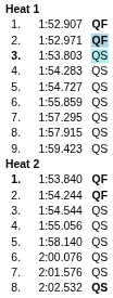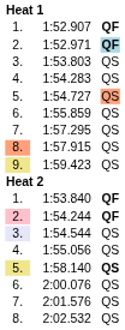1:53.803 | column 1: bold -> normal
1:53.803 | column 3: paleturquoise background -> no background
1:54.727 | column 3: no background -> lightsalmon background
1:57.915 | column 1: no background -> lightsalmon background
1:59.423 | column 1: no background -> khaki background
1:53.840 | column 1: bold -> normal
1:54.244 | column 1: no background -> pink background
1:54.544 | column 1: no background -> lavender background
1:58.140 | column 1: no background -> khaki background
1:58.140 | column 3: normal -> bold
2:02.532 | column 3: bold -> normal
